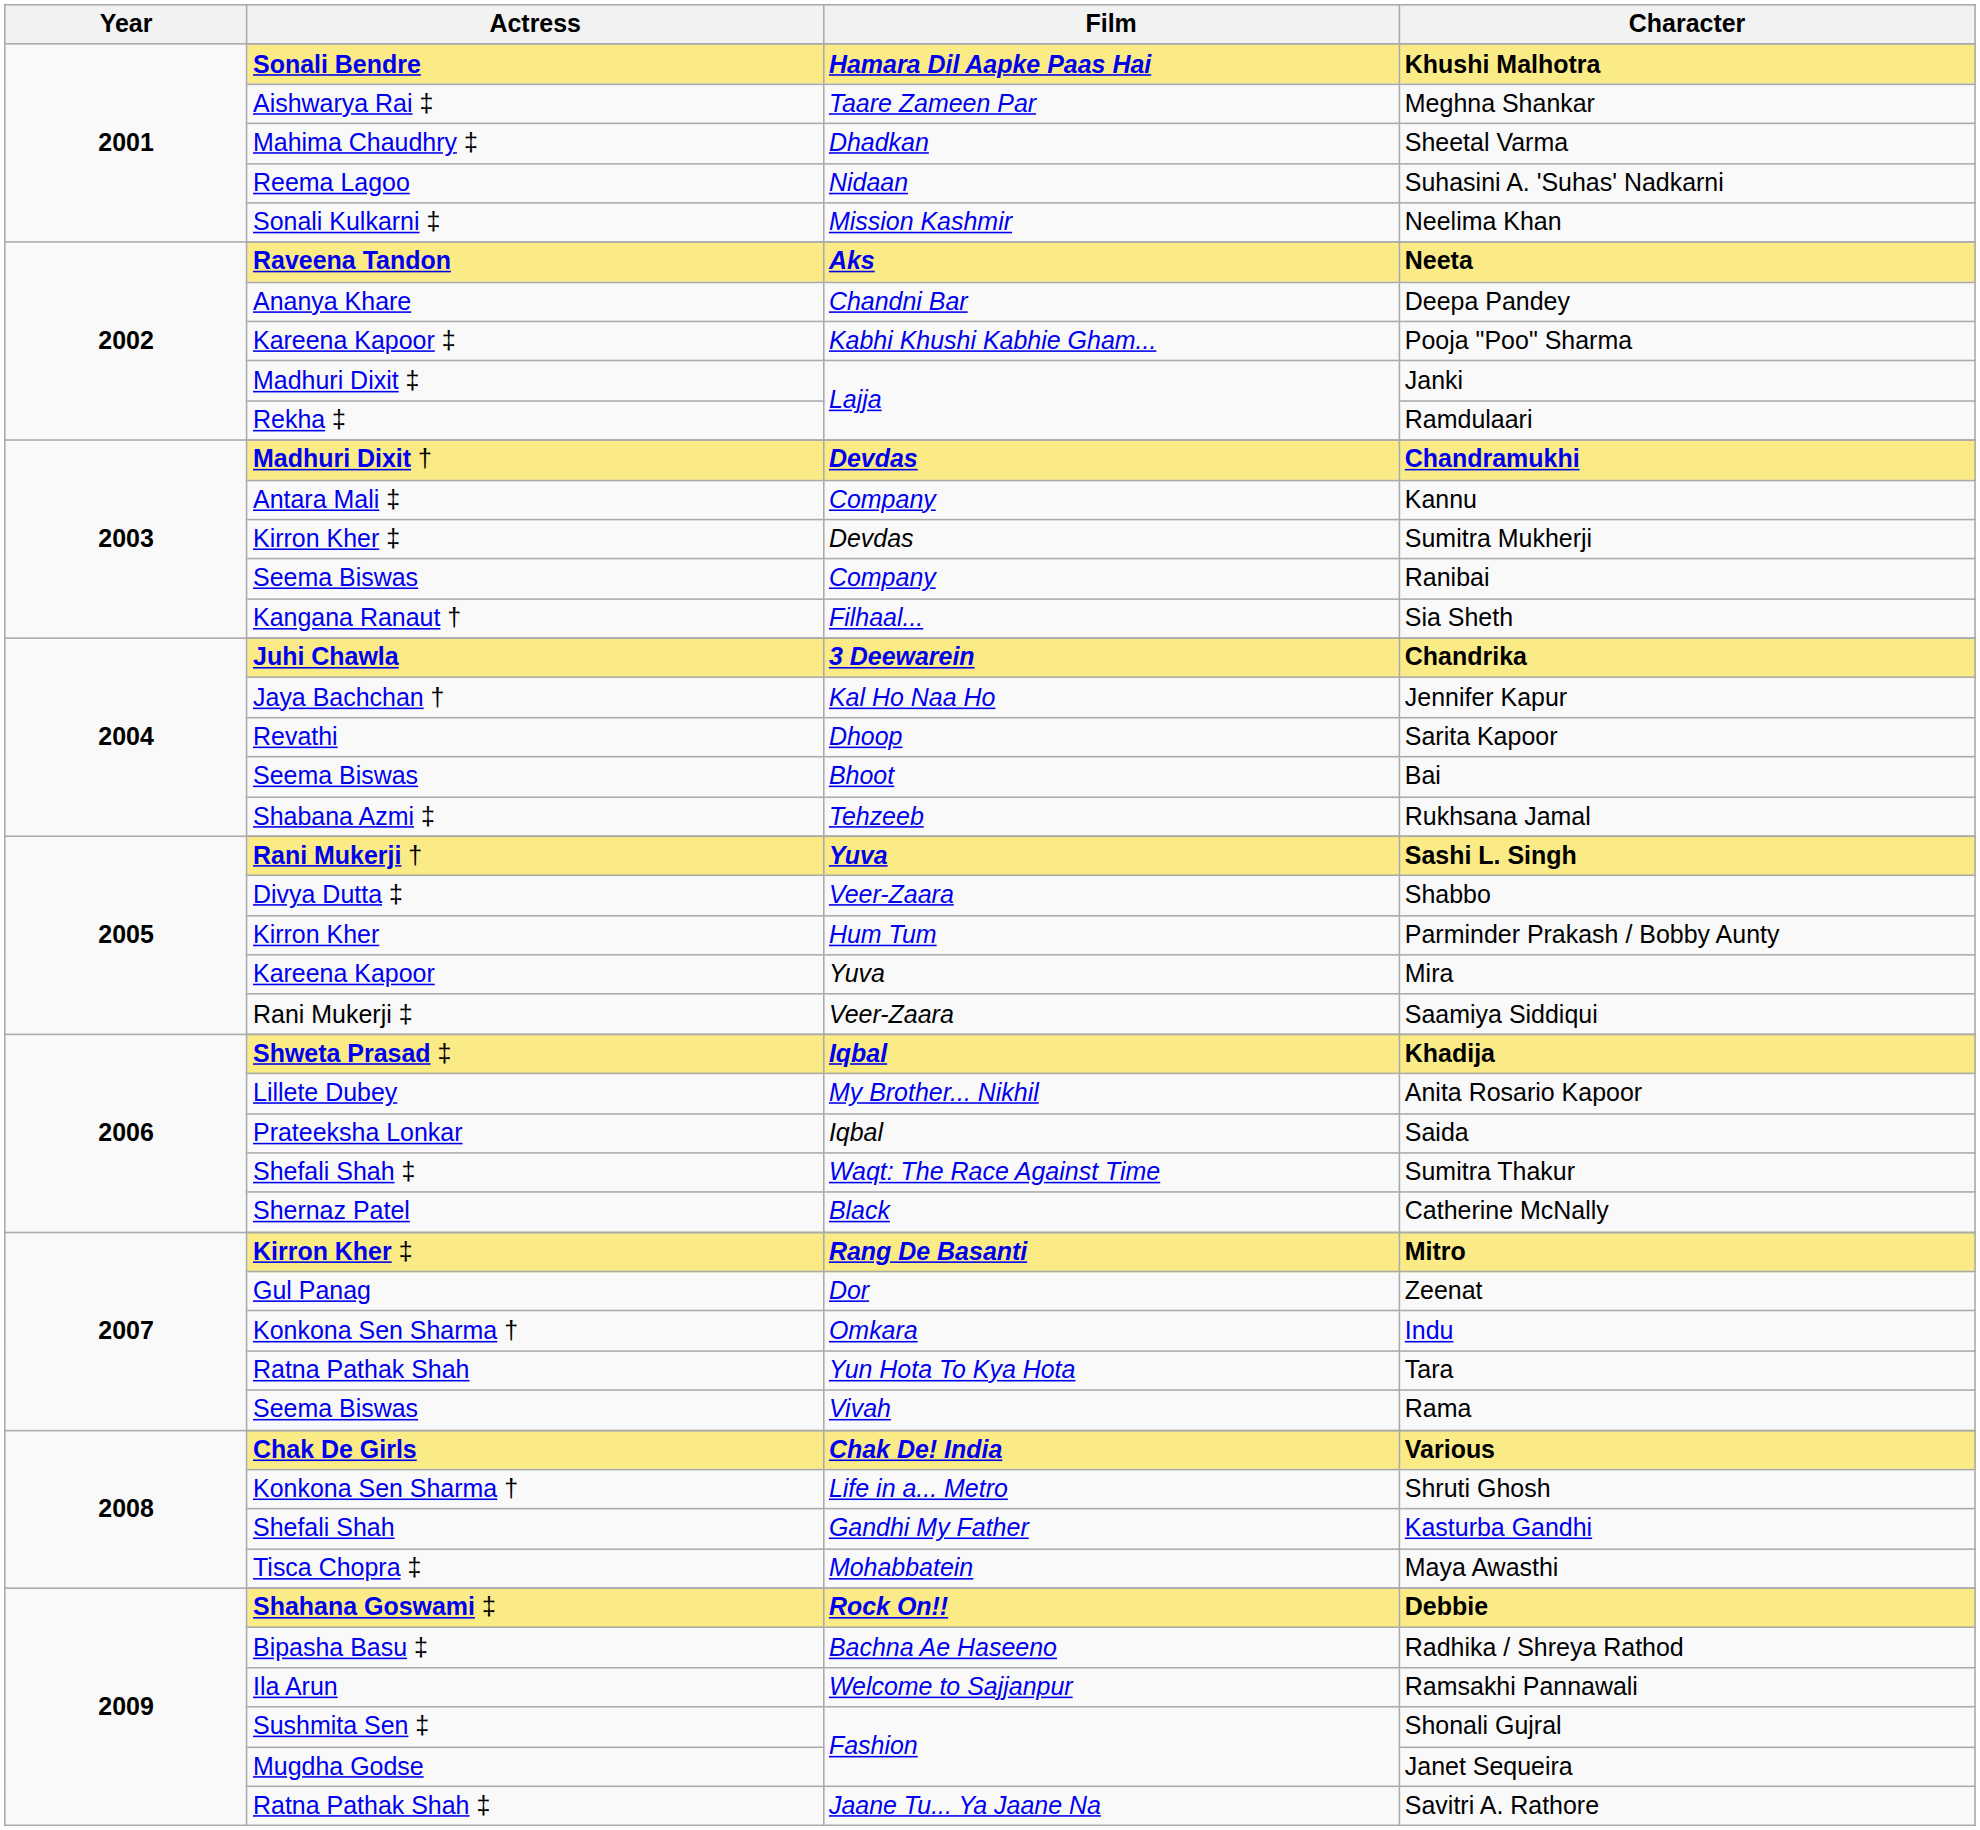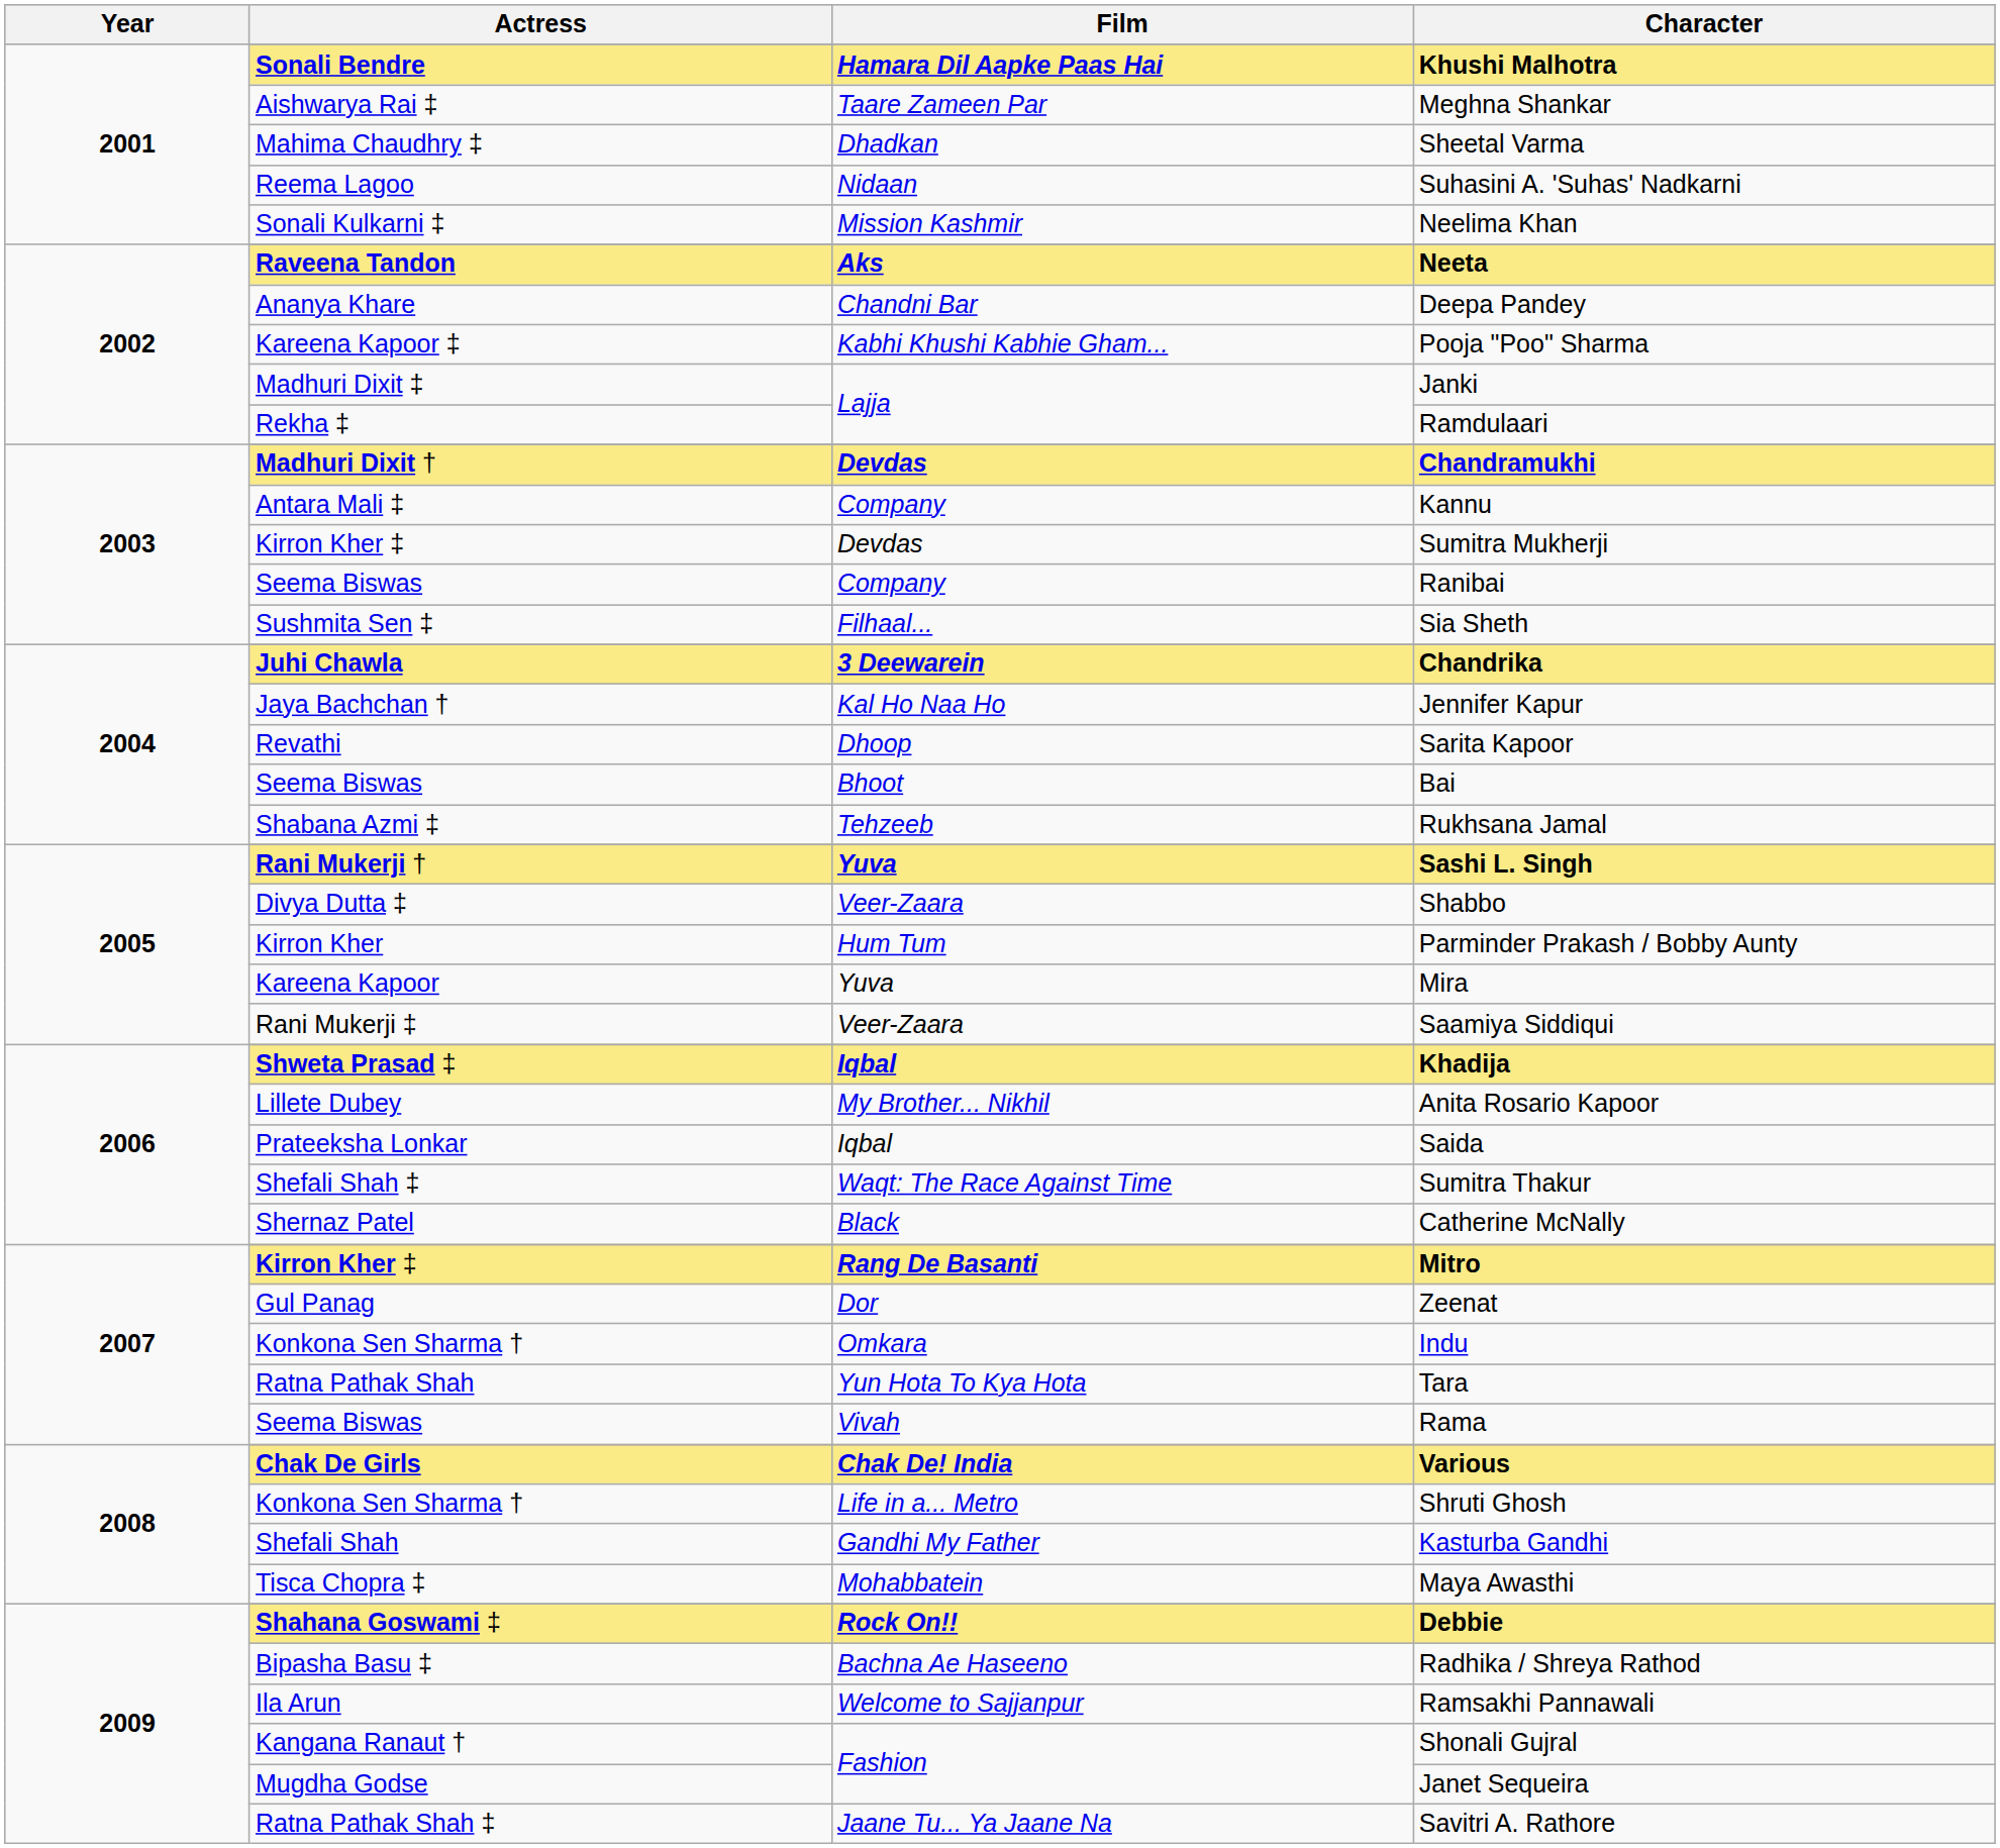Sia Sheth | Actress: Kangana Ranaut † -> Sushmita Sen ‡
Shonali Gujral | Actress: Sushmita Sen ‡ -> Kangana Ranaut †
